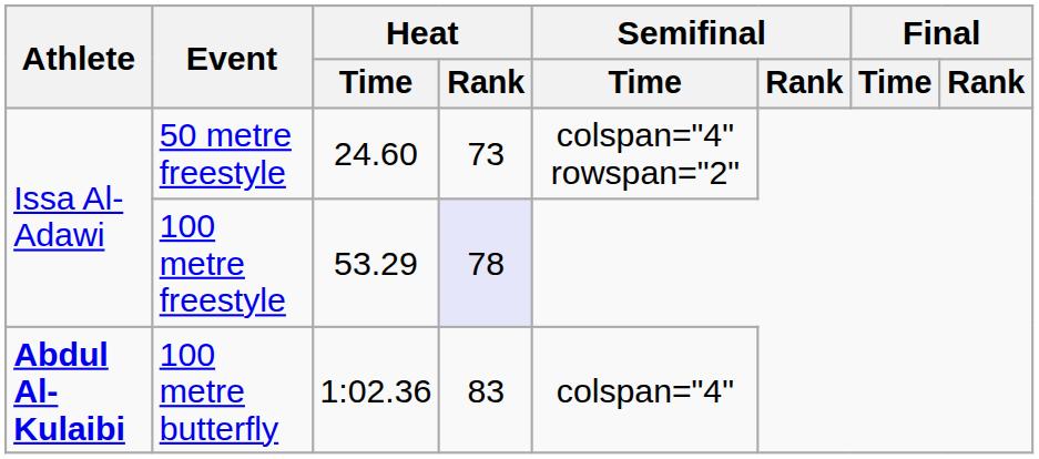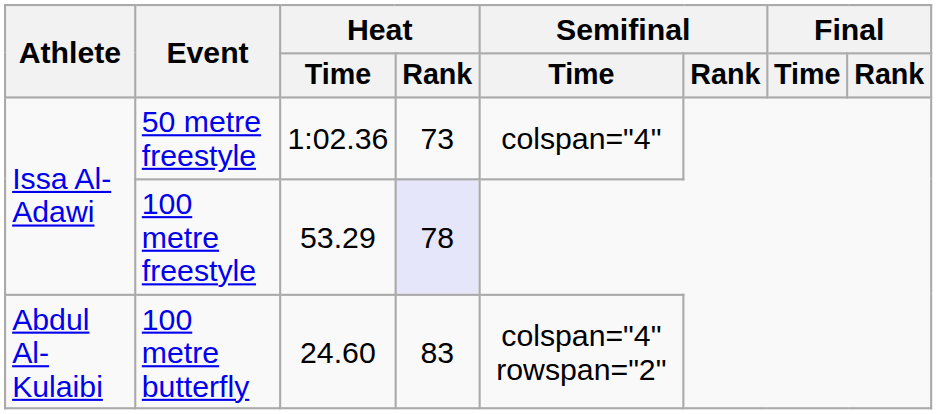50 metre freestyle | Heat / Time: 24.60 -> 1:02.36
50 metre freestyle | Semifinal / Time: colspan="4" rowspan="2" -> colspan="4"
100 metre butterfly | Athlete: bold -> normal
100 metre butterfly | Heat / Time: 1:02.36 -> 24.60
100 metre butterfly | Semifinal / Time: colspan="4" -> colspan="4" rowspan="2"
